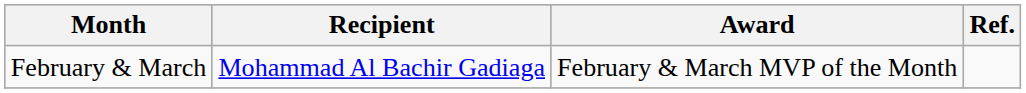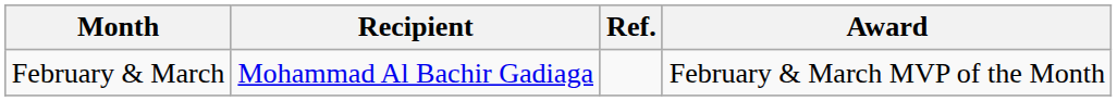columns swapped: Award <-> Ref.
